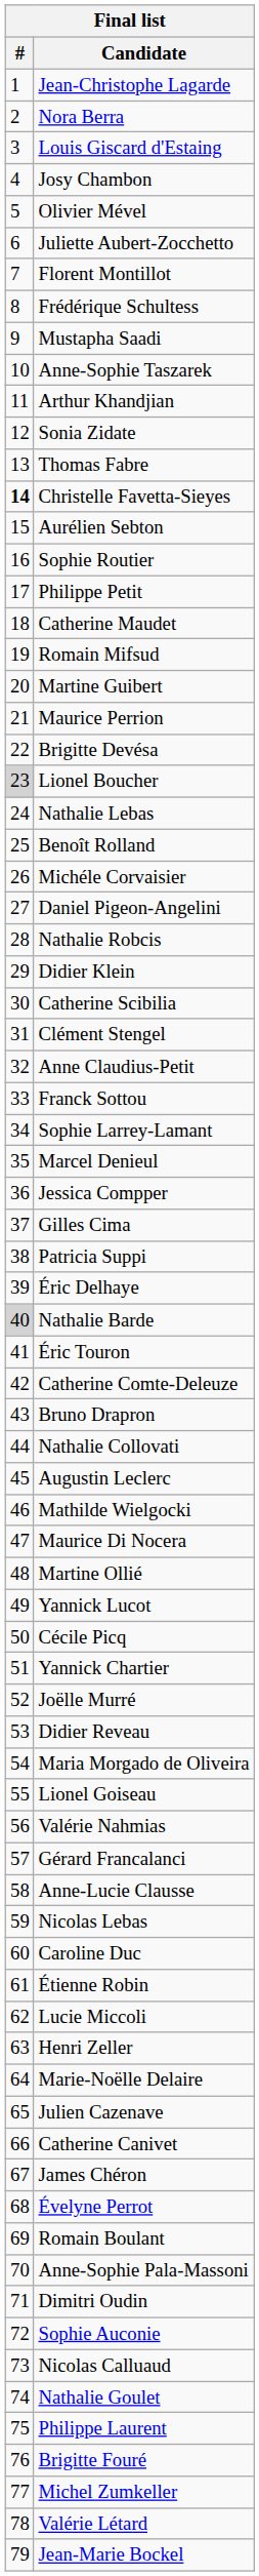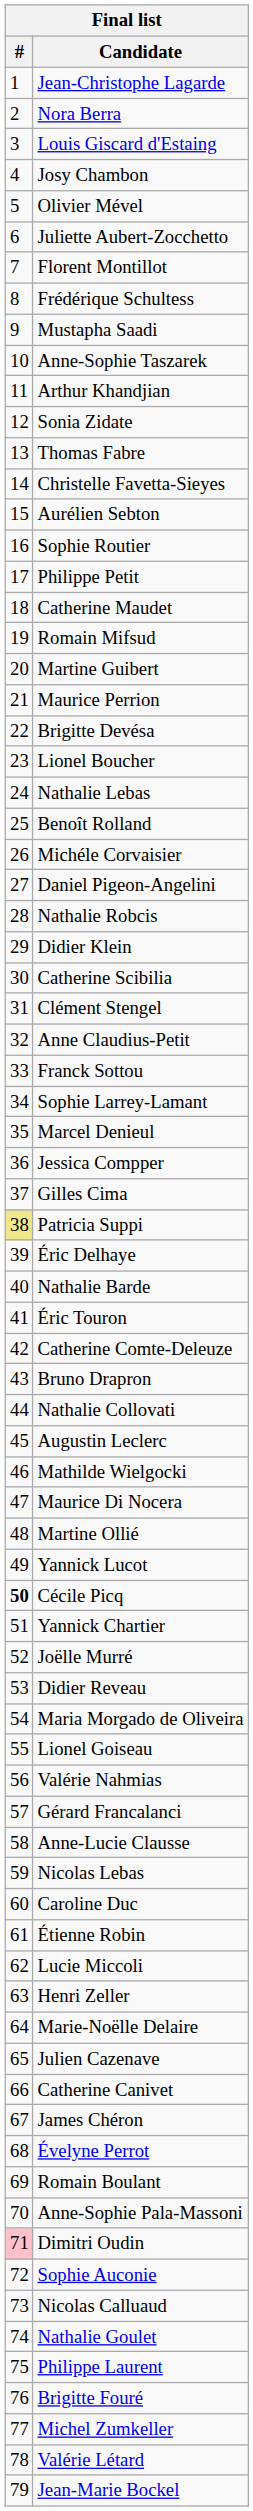Christelle Favetta-Sieyes | #: bold -> normal
Lionel Boucher | #: lightgrey background -> no background
Patricia Suppi | #: no background -> khaki background
Nathalie Barde | #: lightgrey background -> no background
Cécile Picq | #: normal -> bold
Dimitri Oudin | #: no background -> pink background
